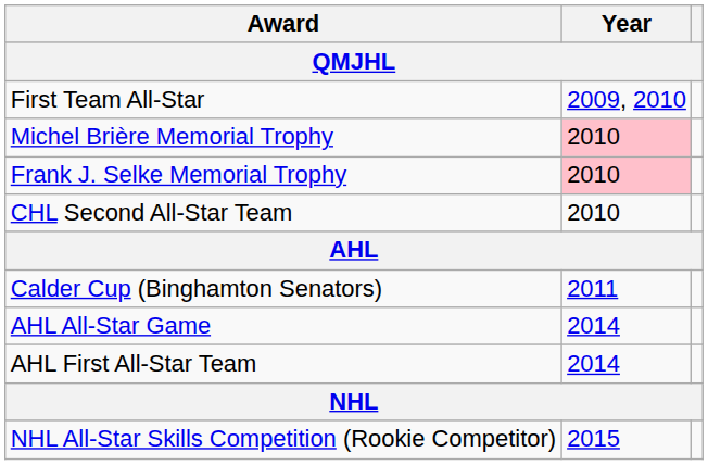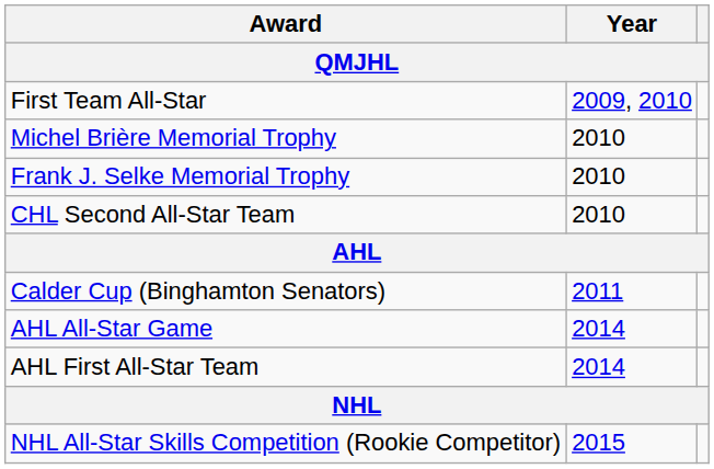Michel Brière Memorial Trophy | Year: pink background -> no background
Frank J. Selke Memorial Trophy | Year: pink background -> no background
